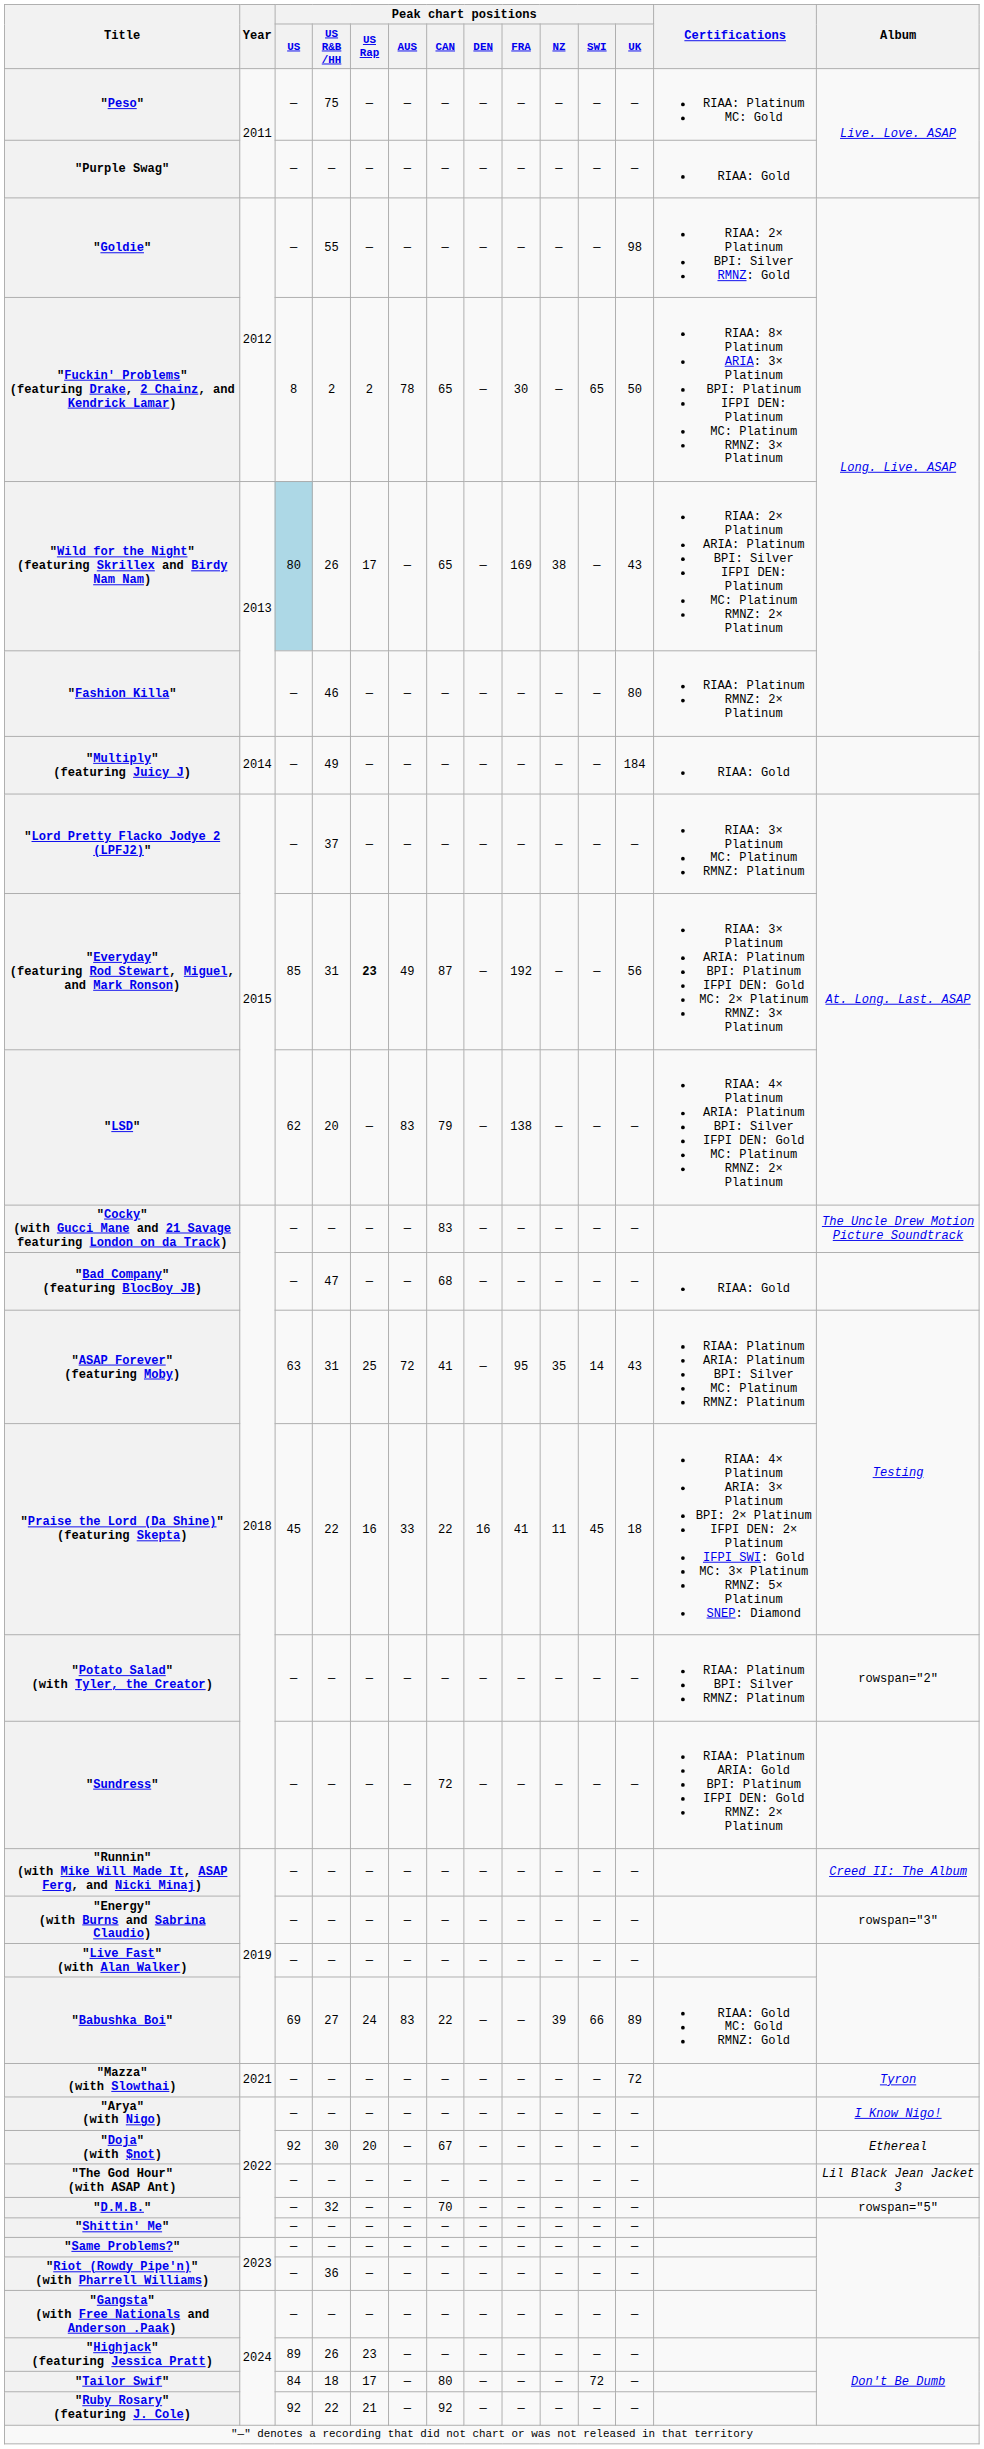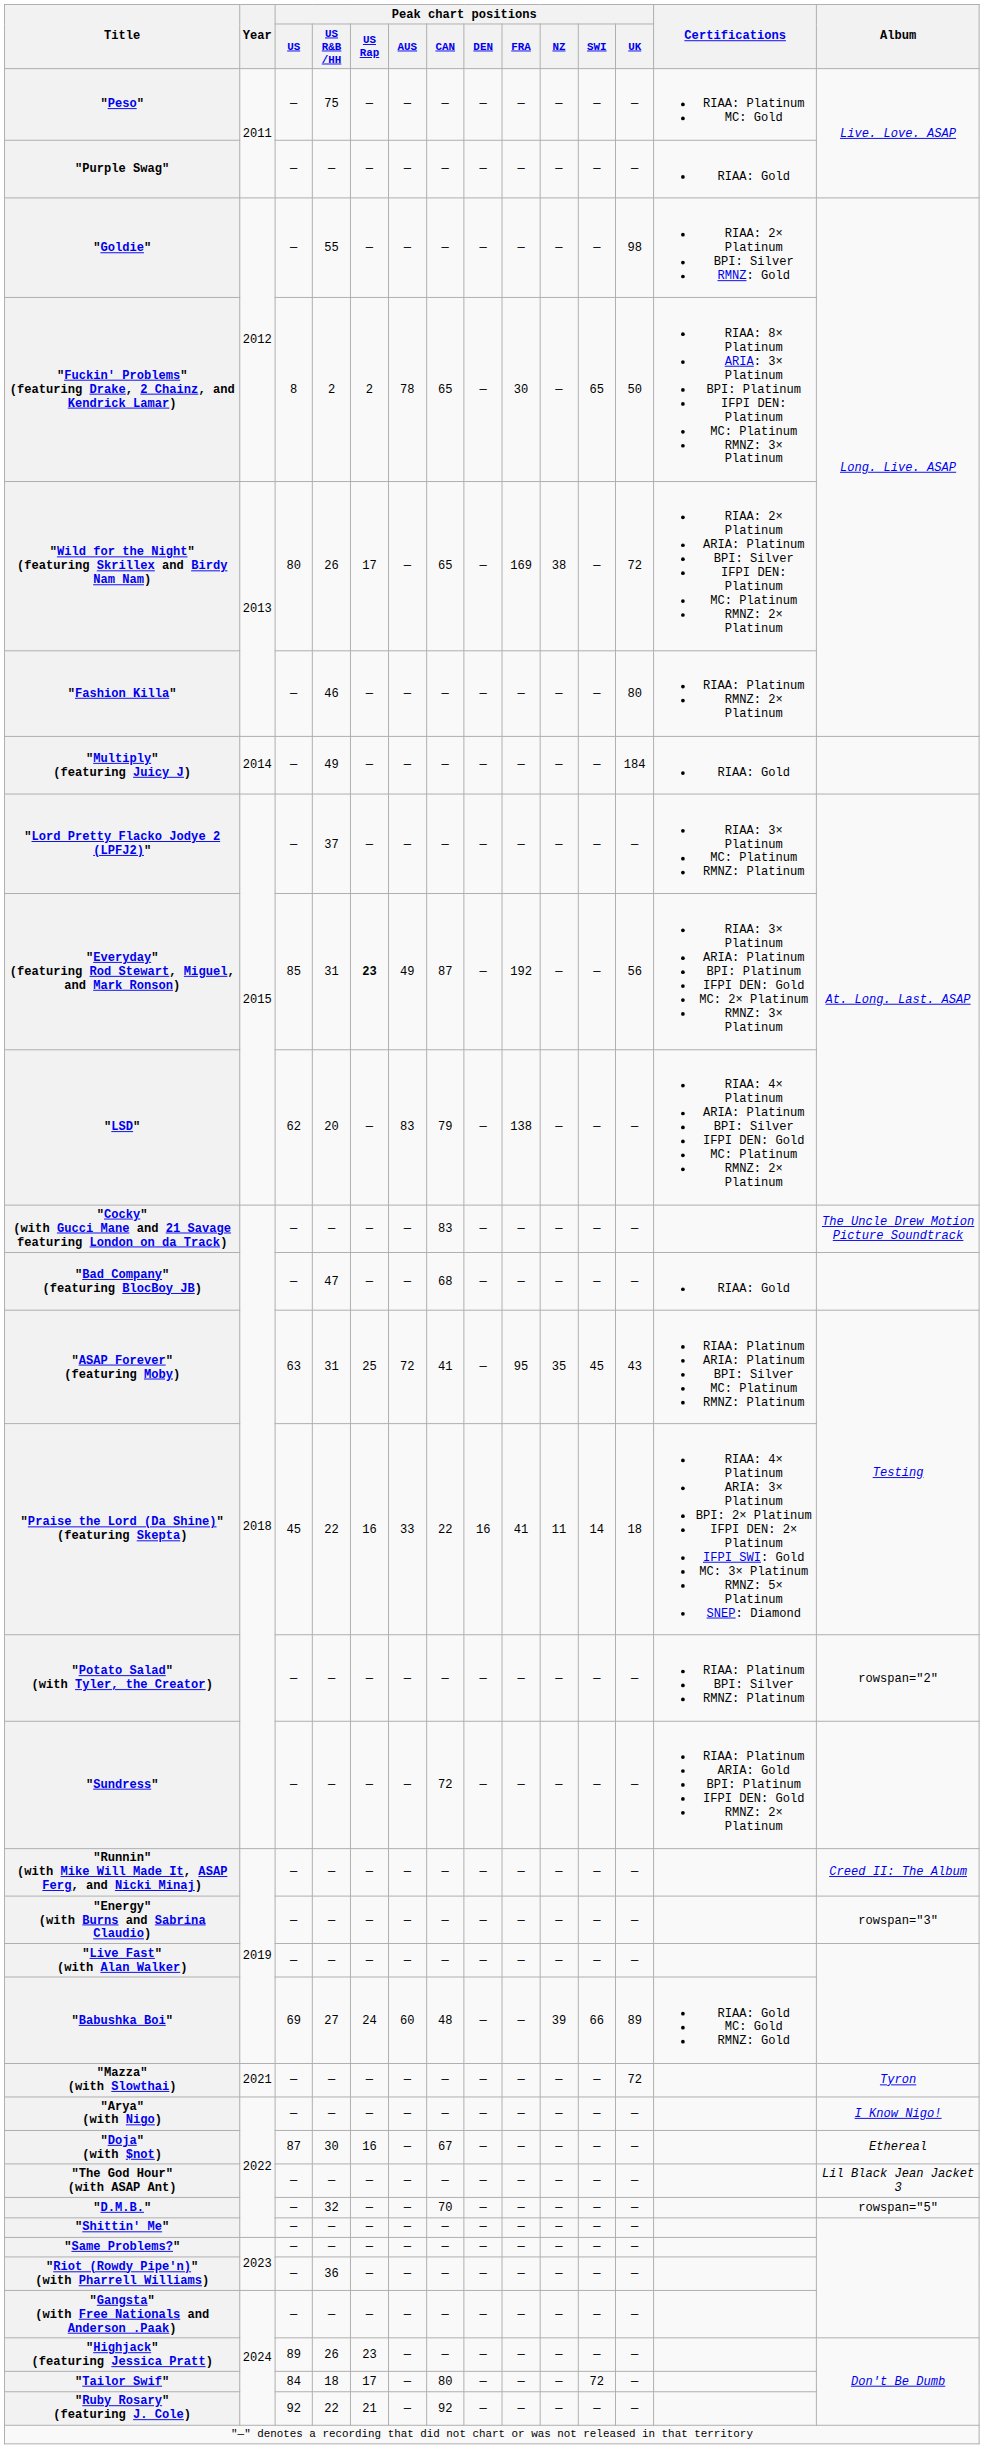"Wild for the Night" (featuring Skrillex and Birdy Nam Nam) | Peak chart positions / US: lightblue background -> no background
"Wild for the Night" (featuring Skrillex and Birdy Nam Nam) | Peak chart positions / UK: 43 -> 72
"ASAP Forever" (featuring Moby) | Peak chart positions / SWI: 14 -> 45
"Praise the Lord (Da Shine)" (featuring Skepta) | Peak chart positions / SWI: 45 -> 14
"Babushka Boi" | Peak chart positions / AUS: 83 -> 60
"Babushka Boi" | Peak chart positions / CAN: 22 -> 48
"Doja" (with $not) | Peak chart positions / US: 92 -> 87
"Doja" (with $not) | Peak chart positions / US Rap: 20 -> 16
